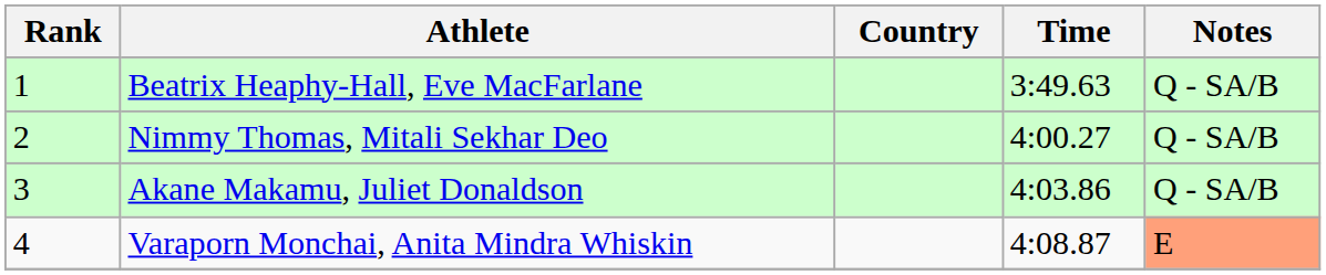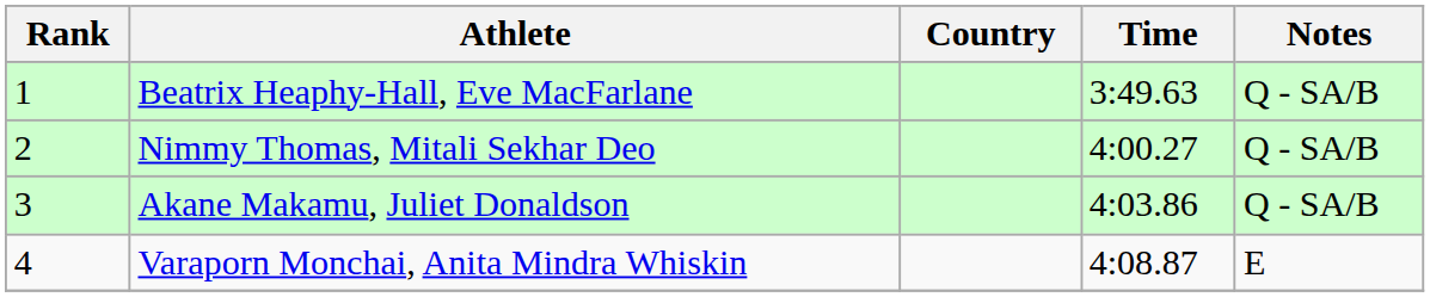Varaporn Monchai, Anita Mindra Whiskin | Notes: lightsalmon background -> no background
